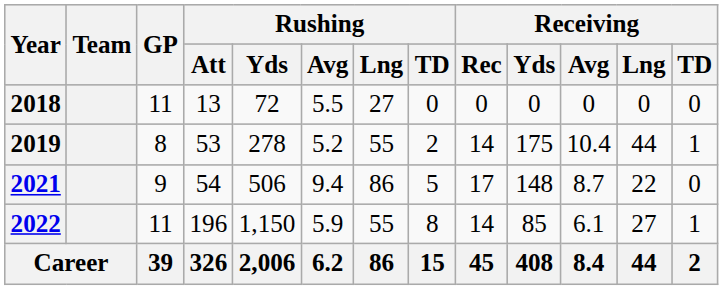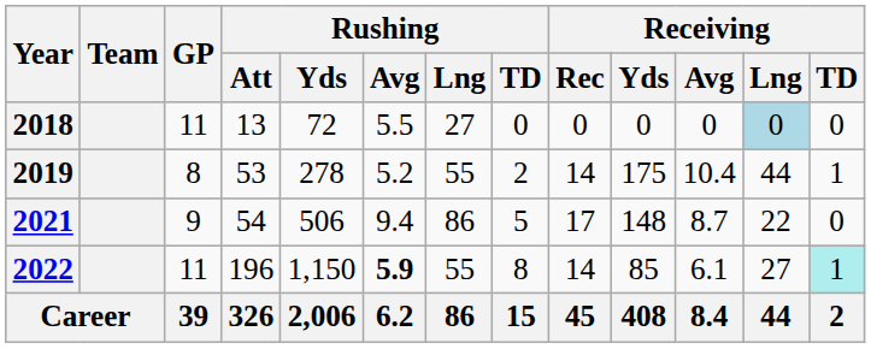2018 | Receiving / Lng: no background -> lightblue background
2022 | Rushing / Avg: normal -> bold
2022 | Receiving / TD: no background -> paleturquoise background
